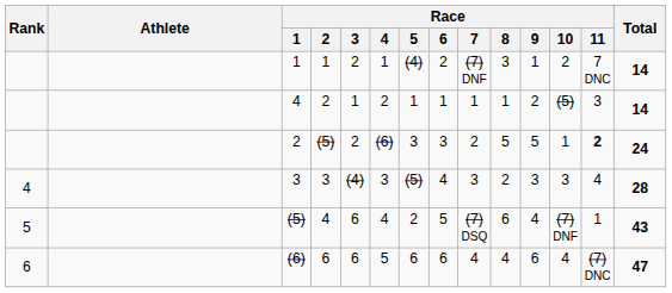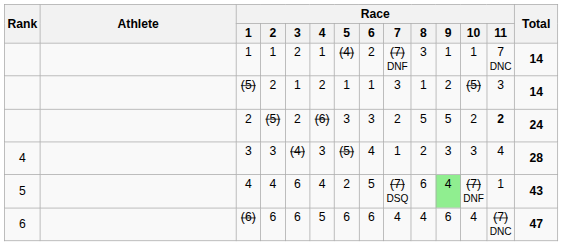row 3 | Race / 10: 2 -> 1
row 4 | Race / 1: 4 -> (5)
row 4 | Race / 7: 1 -> 3
row 5 | Race / 10: 1 -> 2
row 6 | Race / 7: 3 -> 1
row 7 | Race / 1: (5) -> 4
row 7 | Race / 9: no background -> lightgreen background
